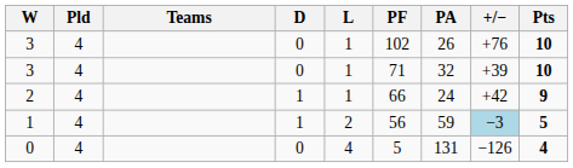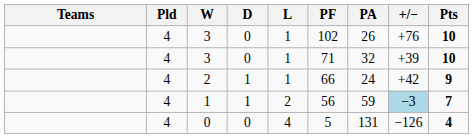columns swapped: Teams <-> W
row 5 | Pts: 5 -> 7
